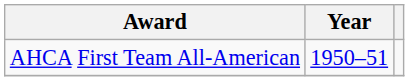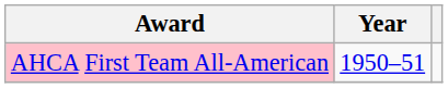row 2 | Award: no background -> pink background
